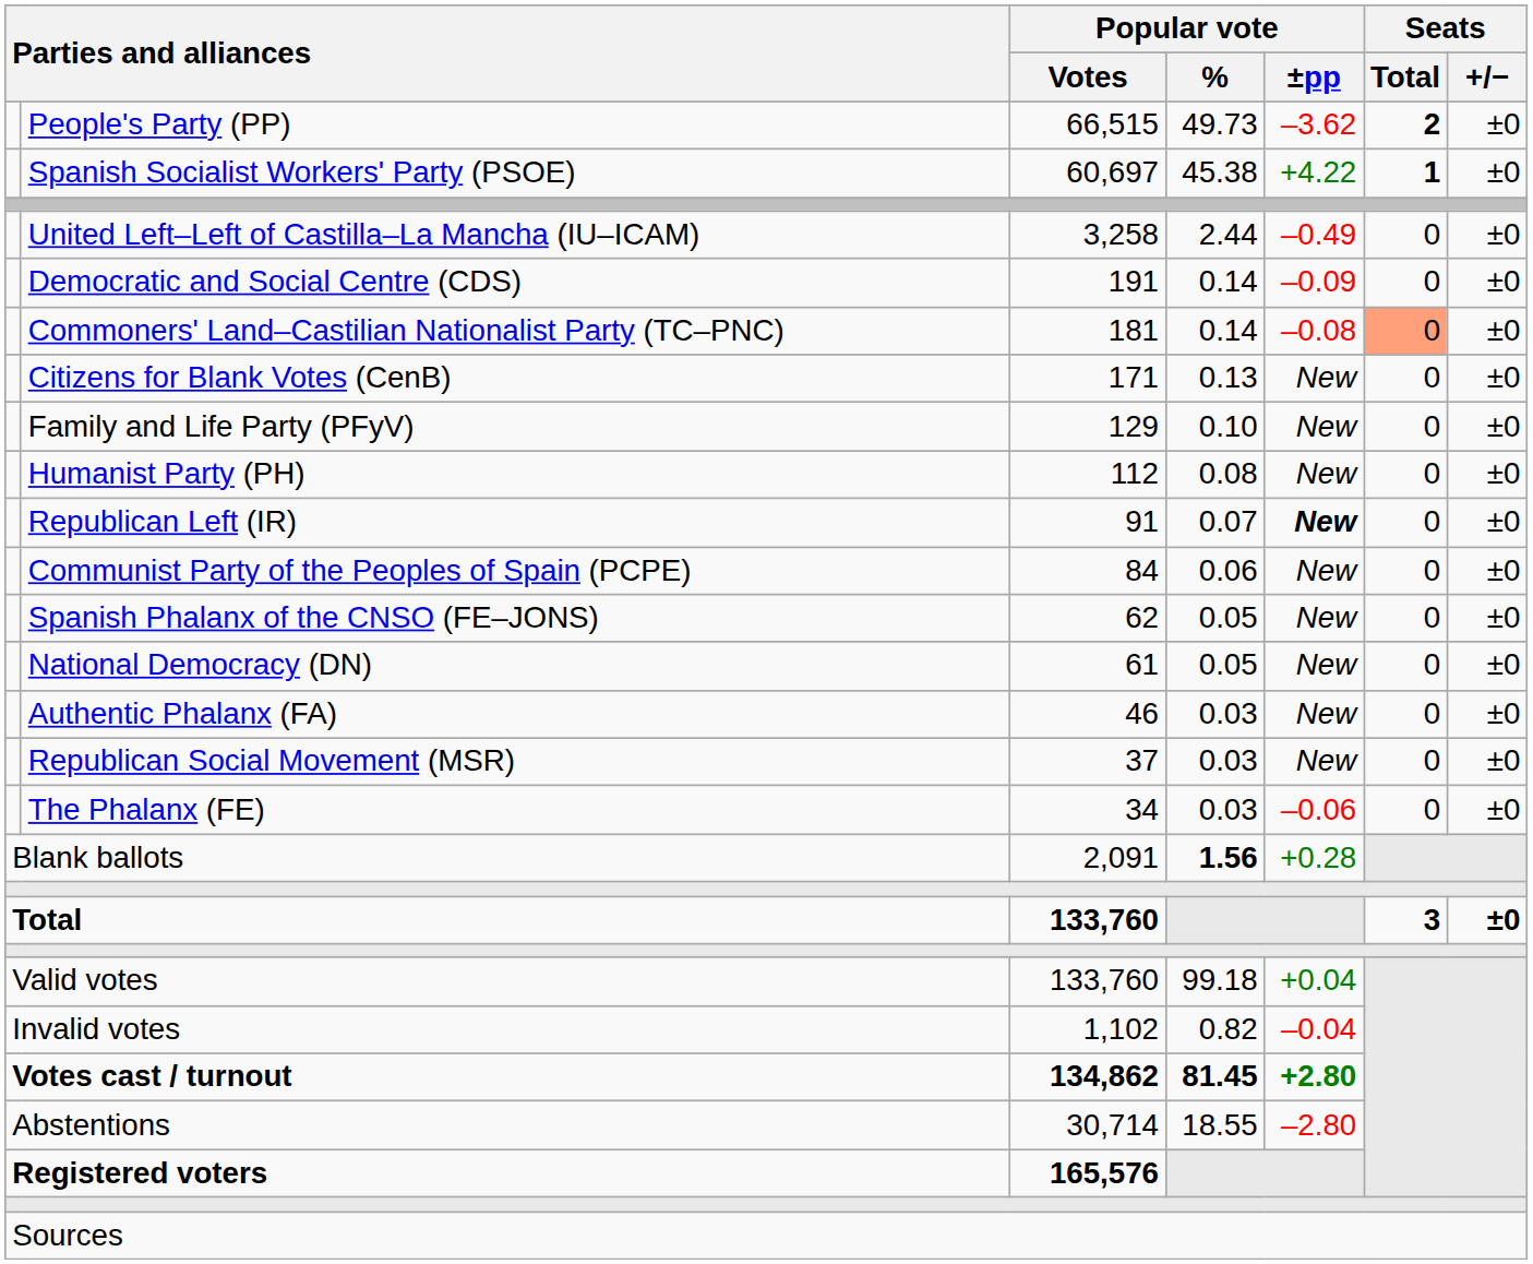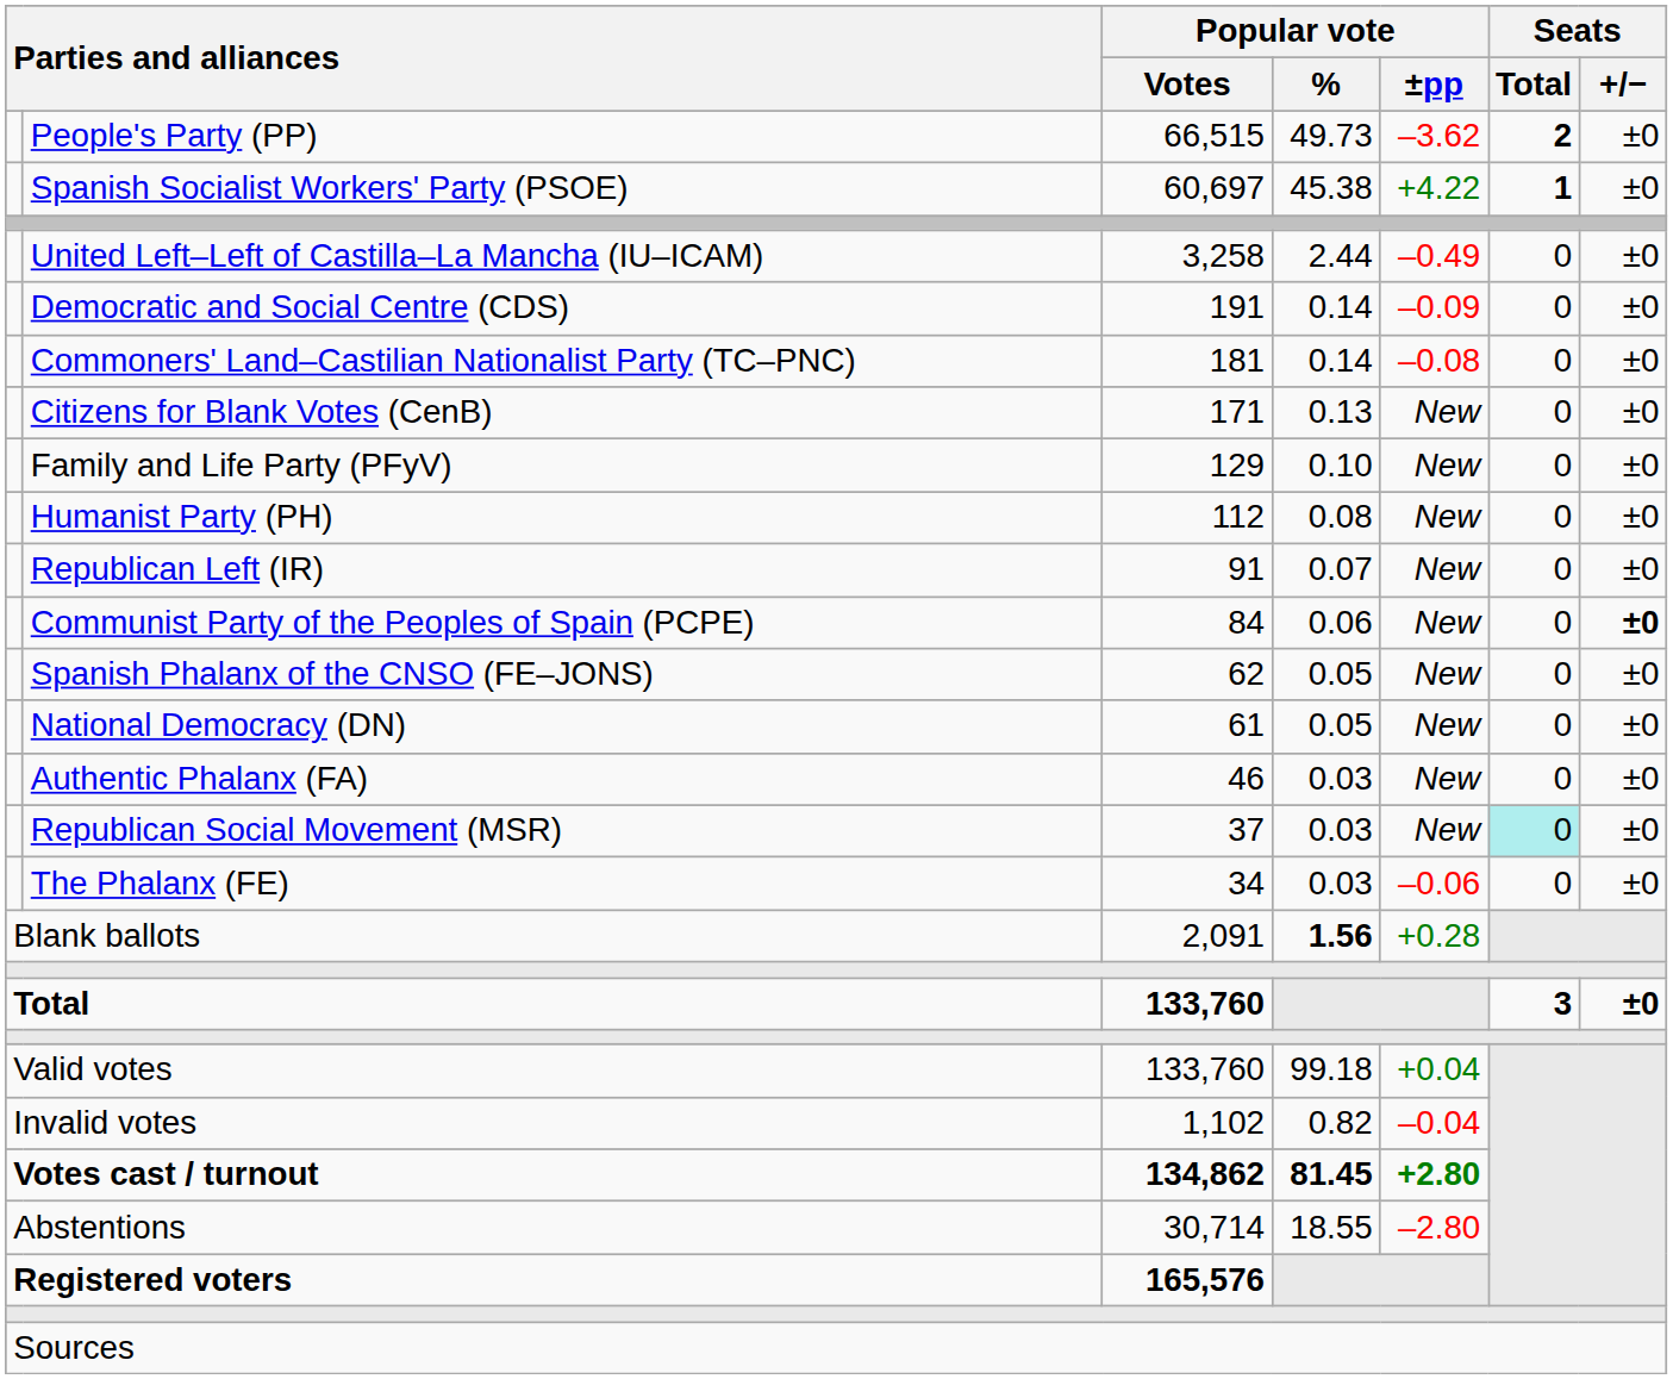Commoners' Land–Castilian Nationalist Party (TC–PNC) | Seats / Total: lightsalmon background -> no background
Republican Left (IR) | Popular vote / ±pp: bold -> normal
Communist Party of the Peoples of Spain (PCPE) | Seats / +/−: normal -> bold
Republican Social Movement (MSR) | Seats / Total: no background -> paleturquoise background
